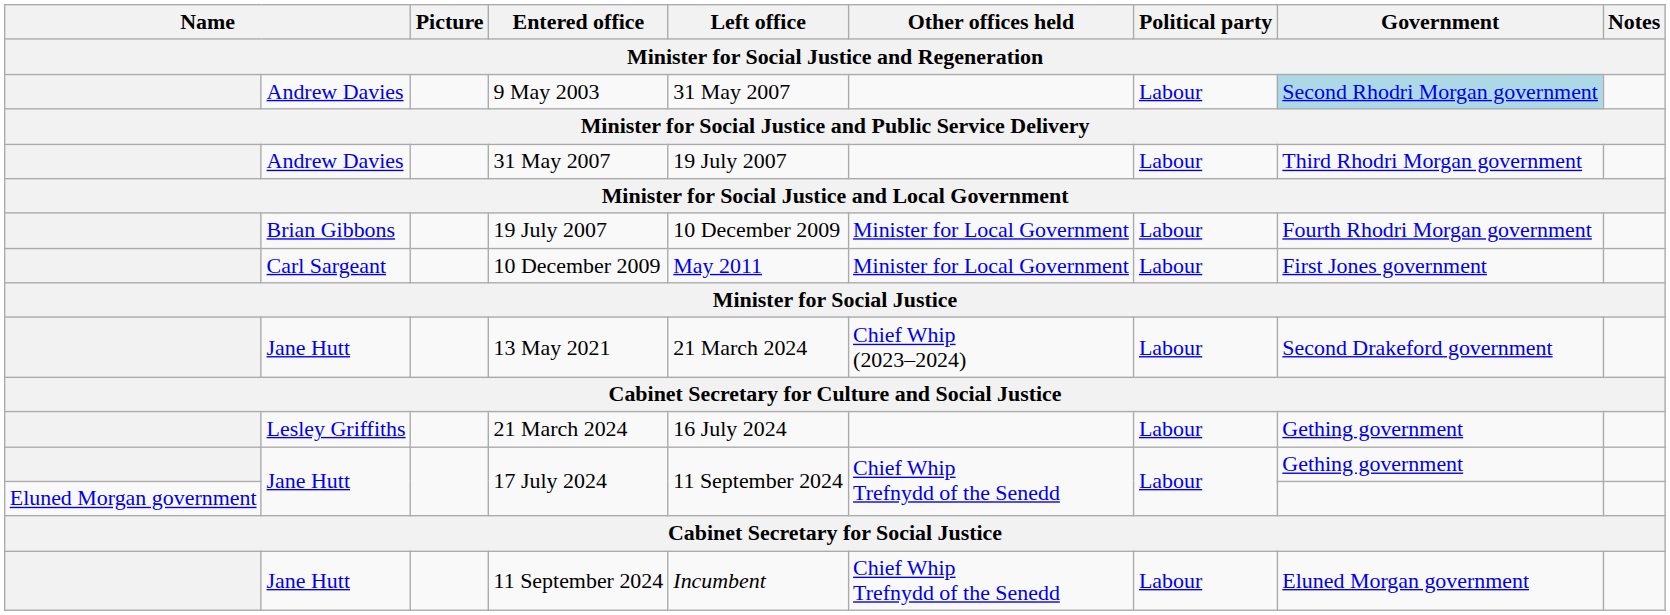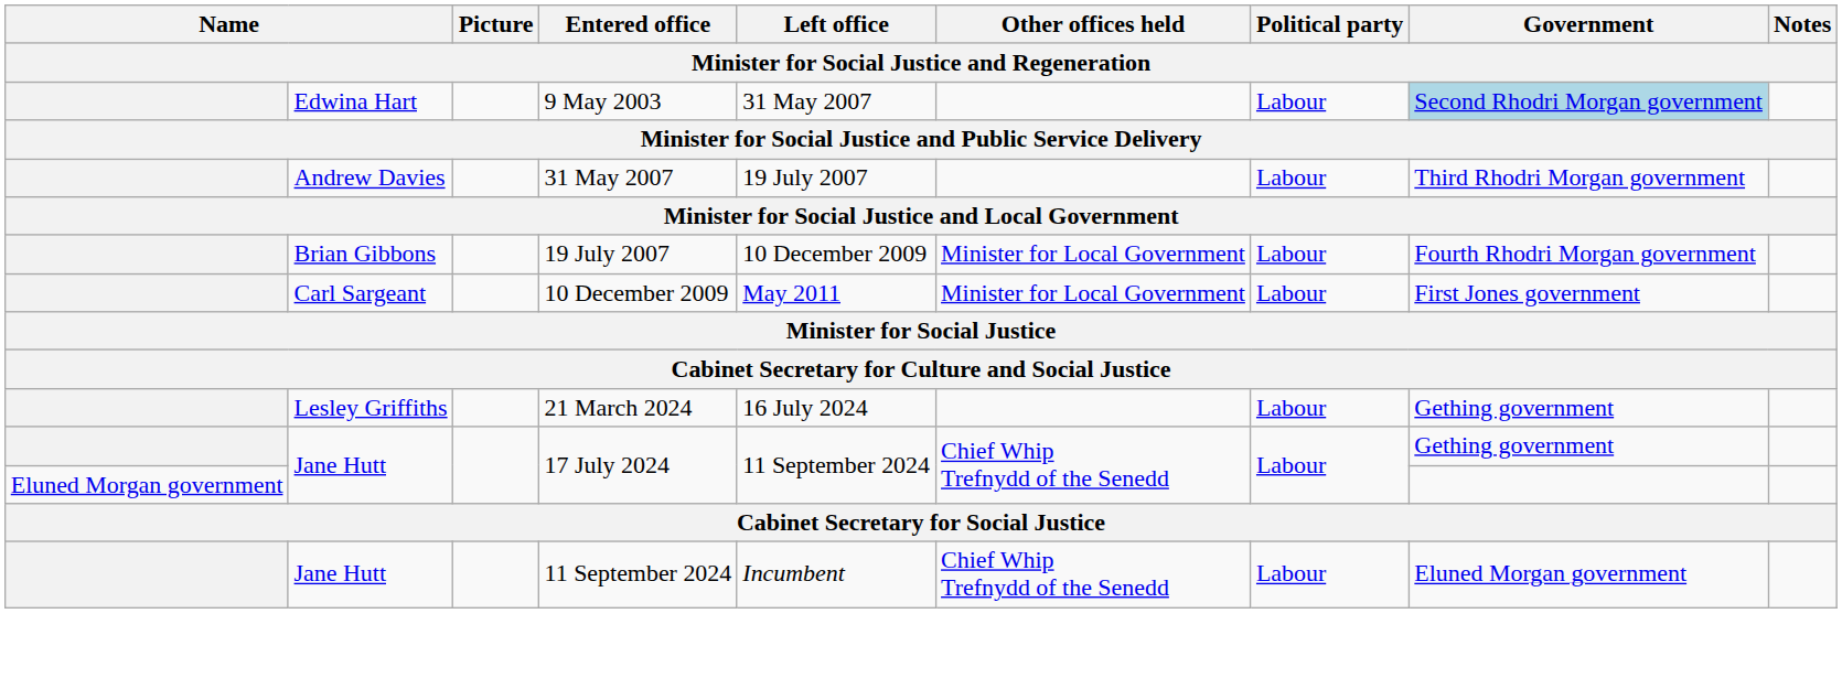9 May 2003 | column 2: Andrew Davies -> Edwina Hart
- row: Jane Hutt | 13 May 2021 | 21 March 2024 | Chief Whip (2023–2024) | Labour | Second Drakeford government
